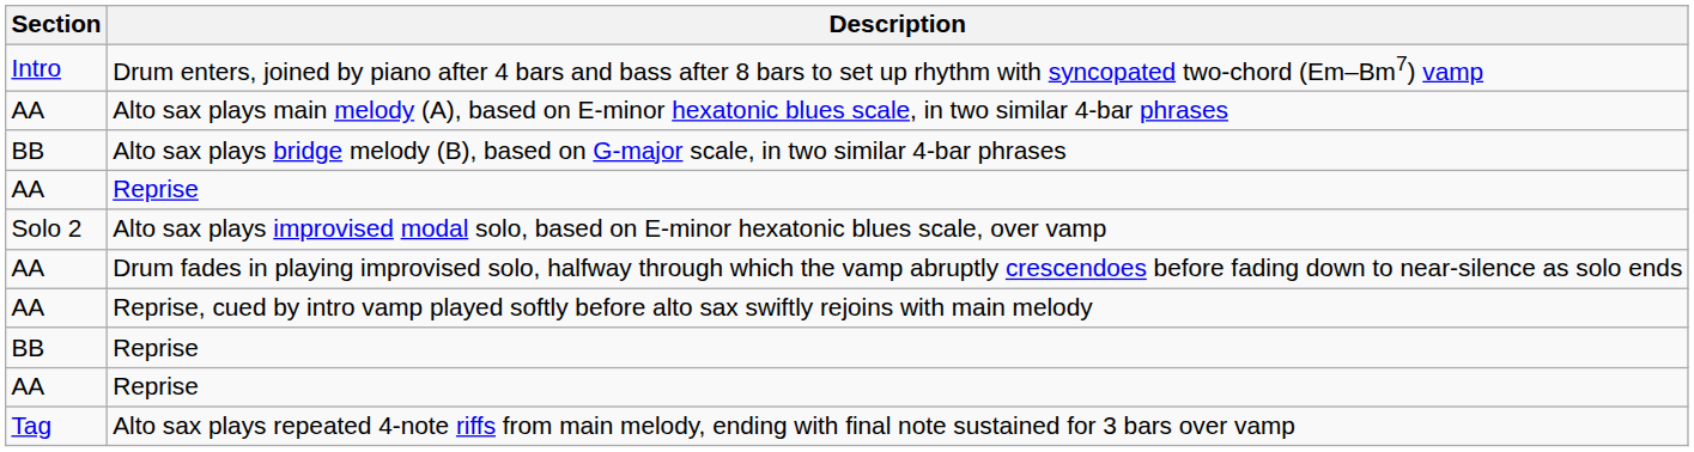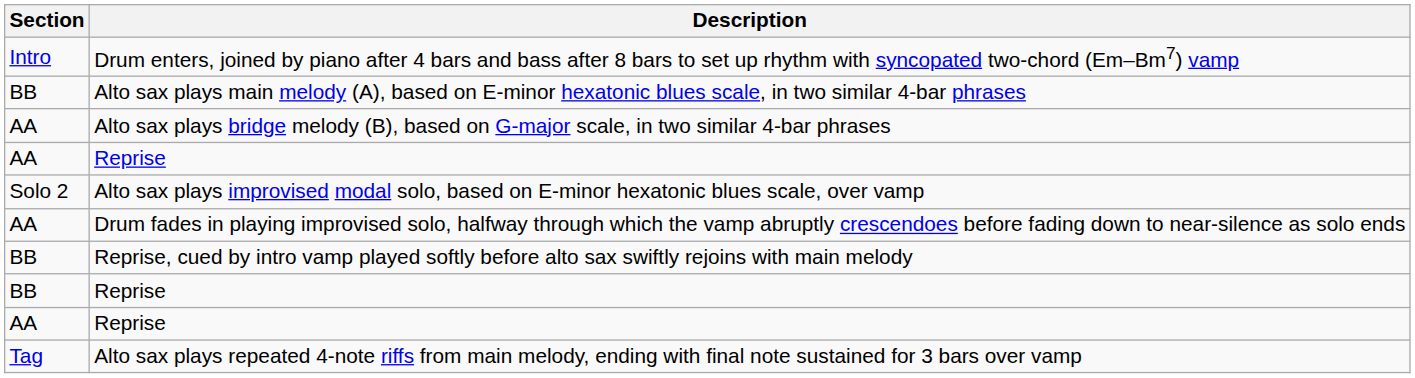row 3 | Section: AA -> BB
row 4 | Section: BB -> AA
row 8 | Section: AA -> BB
